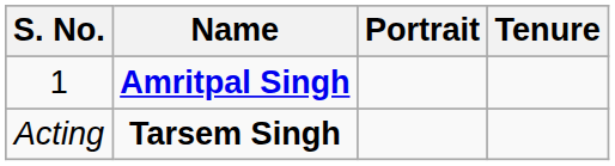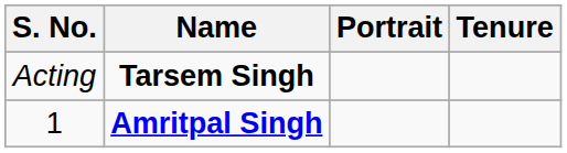rows swapped: 1 <-> Acting
